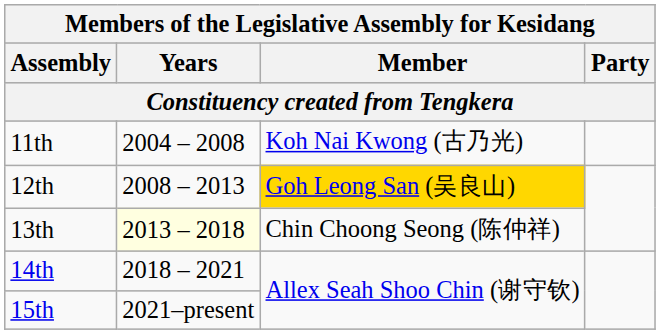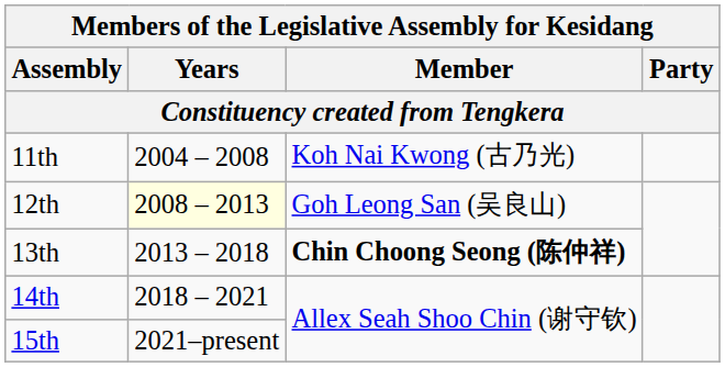12th | Years: no background -> lightyellow background
12th | Member: gold background -> no background
13th | Years: lightyellow background -> no background
13th | Member: normal -> bold
